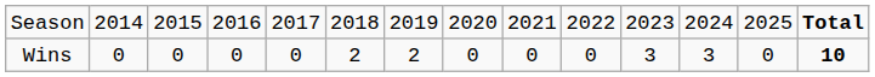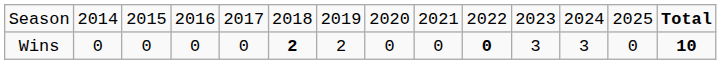Wins | column 6: normal -> bold
Wins | column 10: normal -> bold
